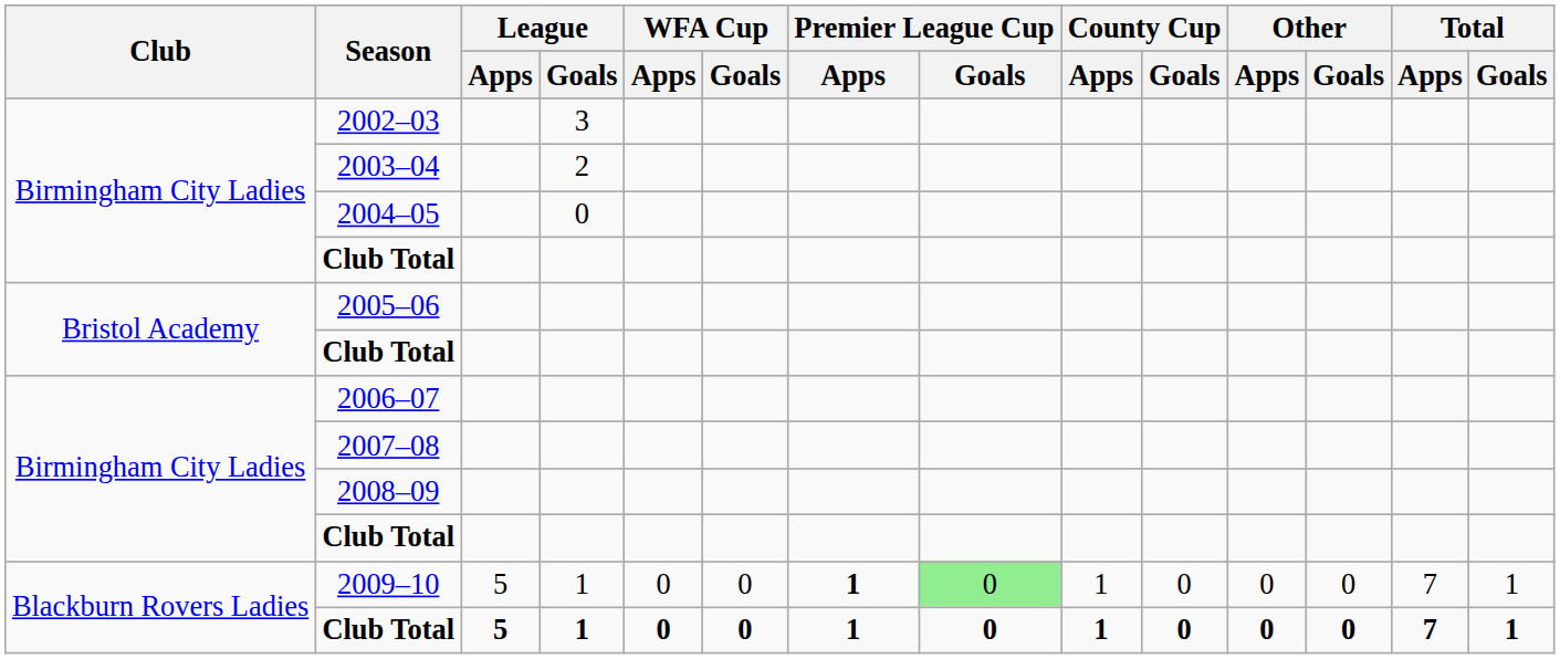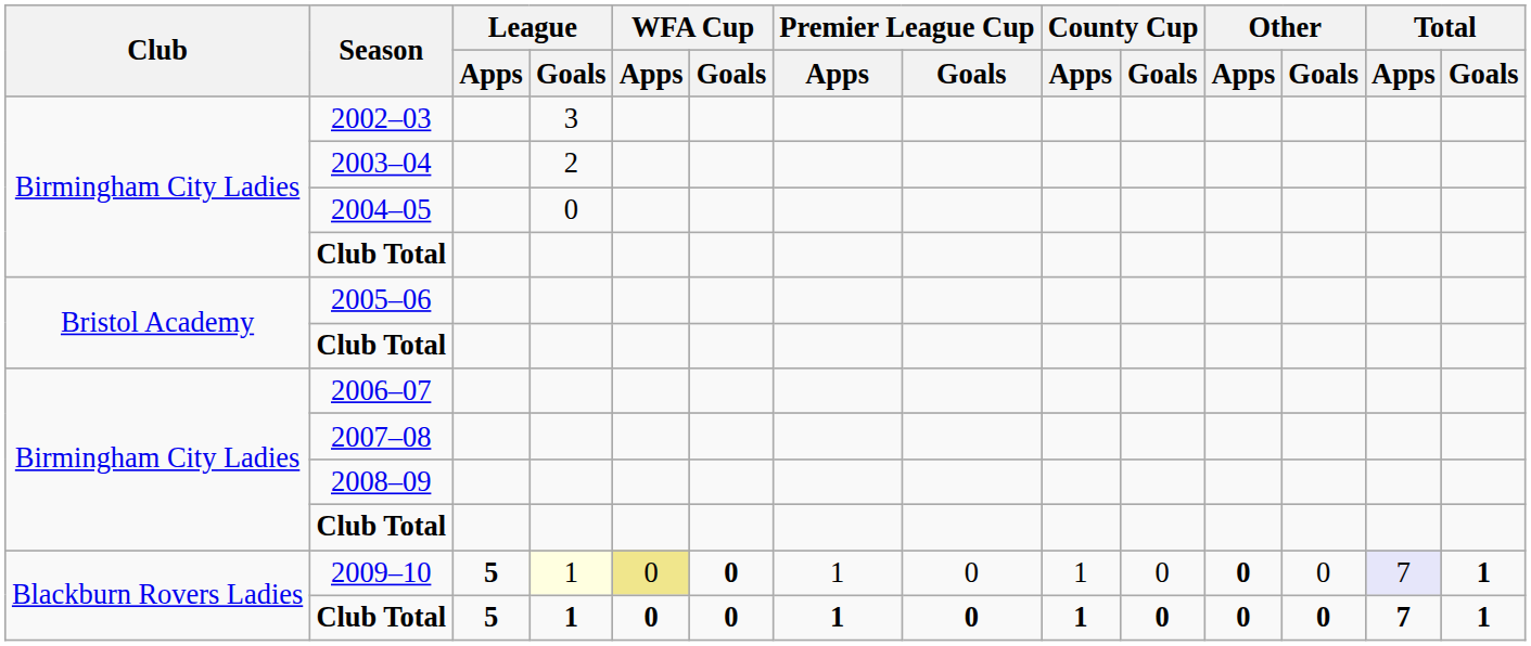2009–10 | League / Apps: normal -> bold
2009–10 | League / Goals: no background -> lightyellow background
2009–10 | WFA Cup / Apps: no background -> khaki background
2009–10 | WFA Cup / Goals: normal -> bold
2009–10 | Premier League Cup / Apps: bold -> normal
2009–10 | Premier League Cup / Goals: lightgreen background -> no background
2009–10 | Other / Apps: normal -> bold
2009–10 | Total / Apps: no background -> lavender background
2009–10 | Total / Goals: normal -> bold
